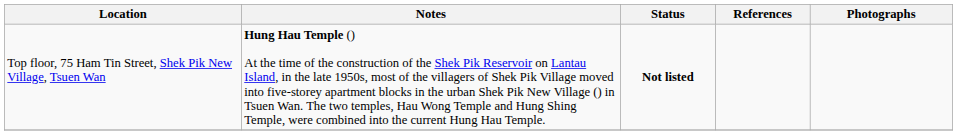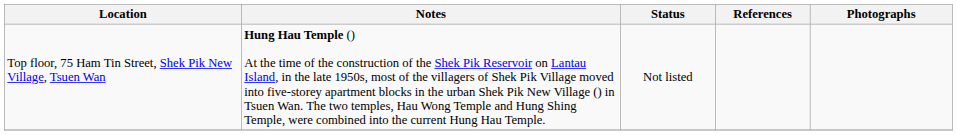row 2 | Status: bold -> normal
